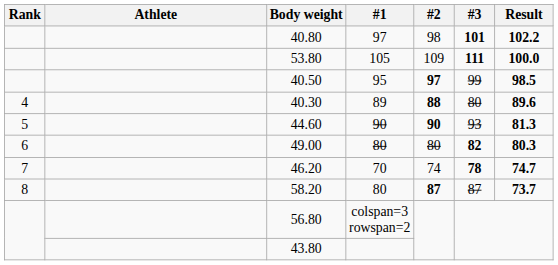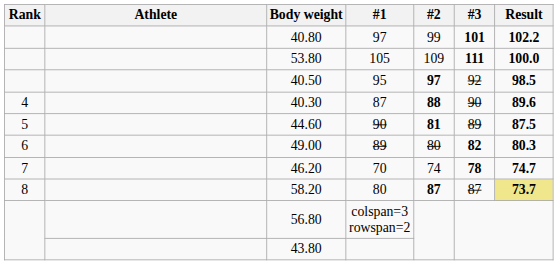40.80 | #2: 98 -> 99
40.50 | #3: 99 -> 92
40.30 | #1: 89 -> 87
40.30 | #3: 80 -> 90
44.60 | #2: 90 -> 81
44.60 | #3: 93 -> 89
44.60 | Result: 81.3 -> 87.5
49.00 | #1: 80 -> 89
58.20 | Result: no background -> khaki background
